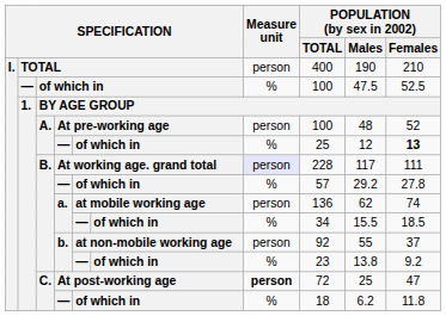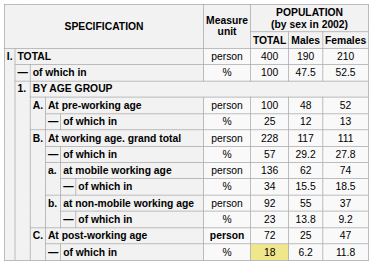A. / — | POPULATION (by sex in 2002) / Females: bold -> normal
At working age. grand total | Measure unit: lavender background -> no background
C. / — | POPULATION (by sex in 2002) / TOTAL: no background -> khaki background
